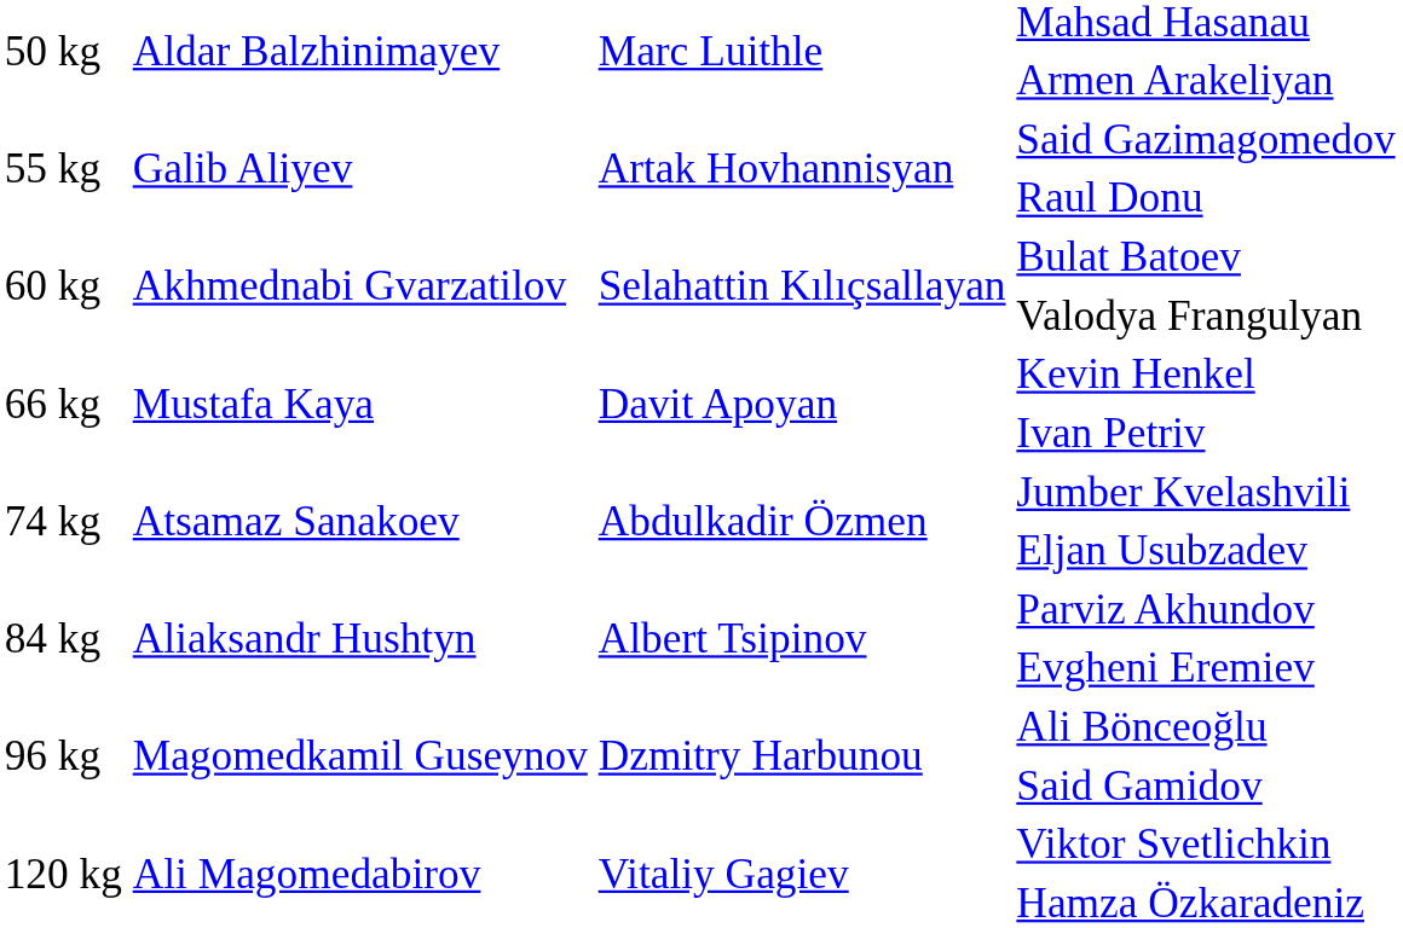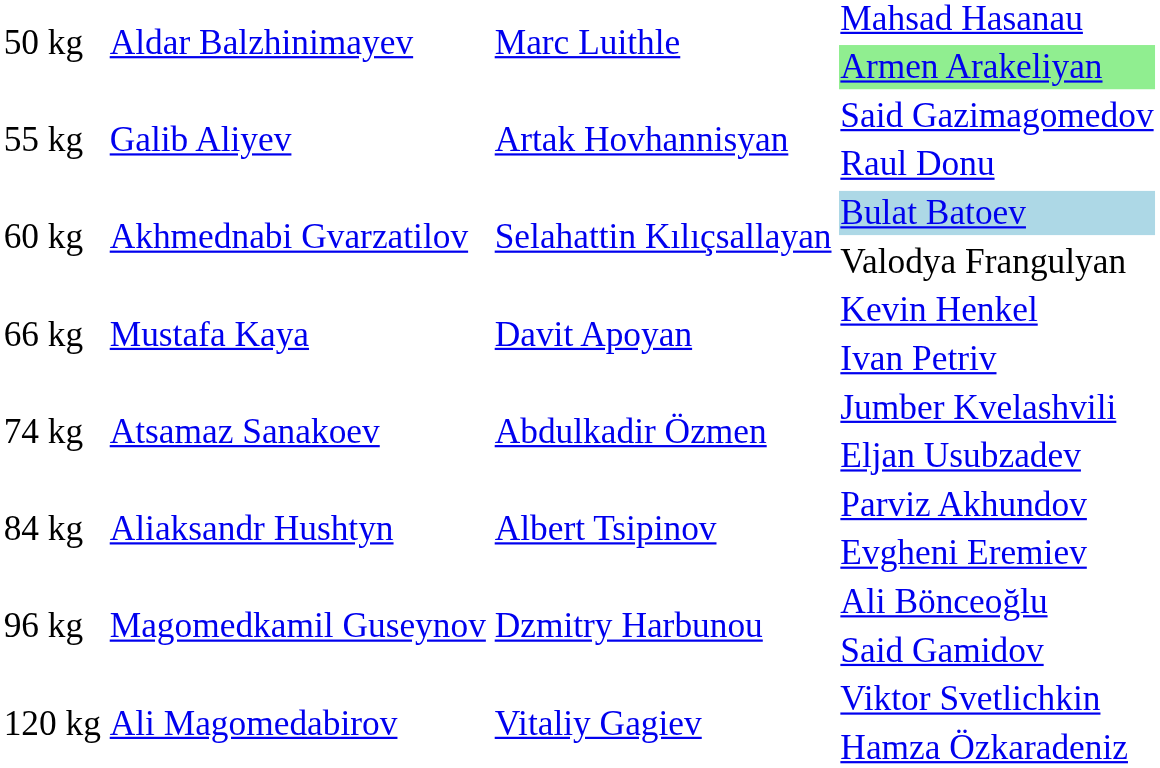Armen Arakeliyan | column 4: no background -> lightgreen background
Bulat Batoev | column 4: no background -> lightblue background
